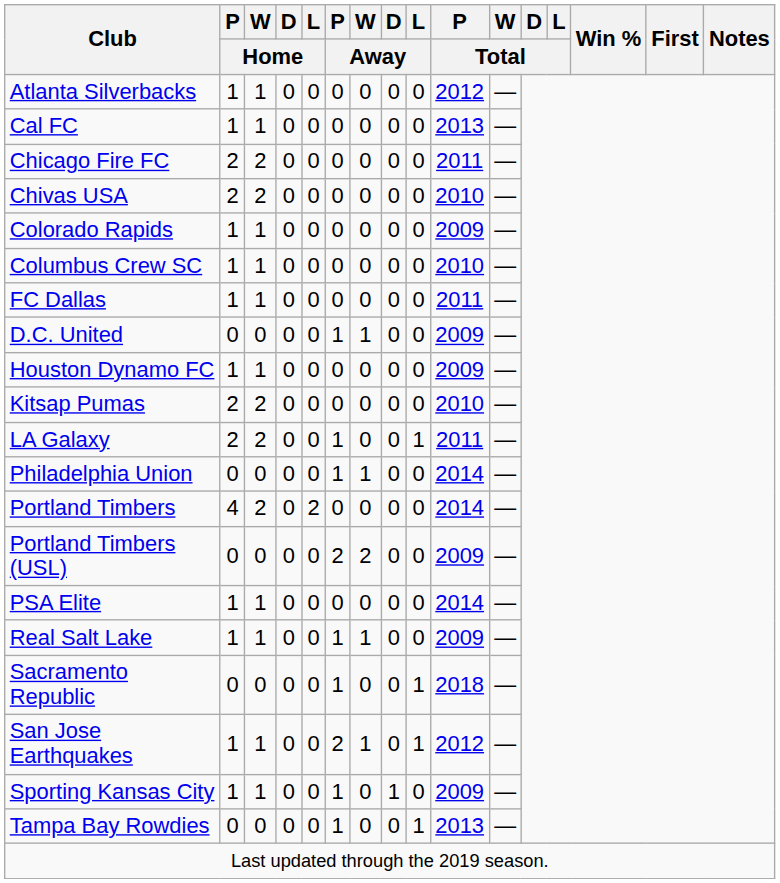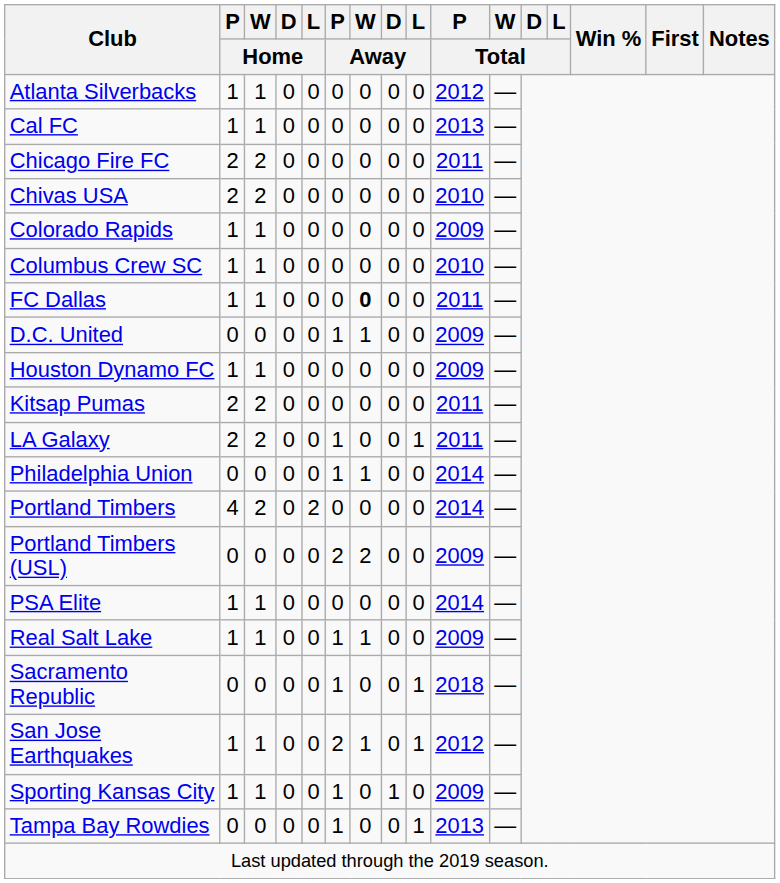FC Dallas | W / Away: normal -> bold
Kitsap Pumas | P / Total: 2010 -> 2011
